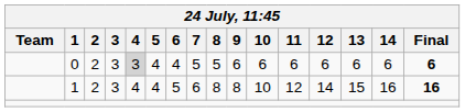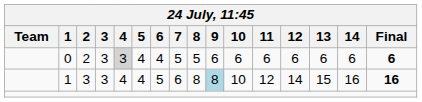row 4 | 2: 2 -> 3
row 4 | 9: no background -> lightblue background
